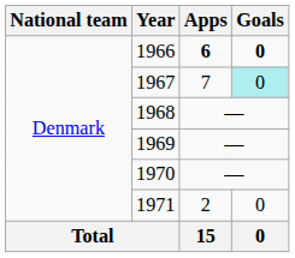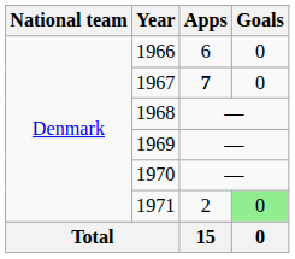1966 | Apps: bold -> normal
1966 | Goals: bold -> normal
1967 | Apps: normal -> bold
1967 | Goals: paleturquoise background -> no background
1971 | Goals: no background -> lightgreen background
